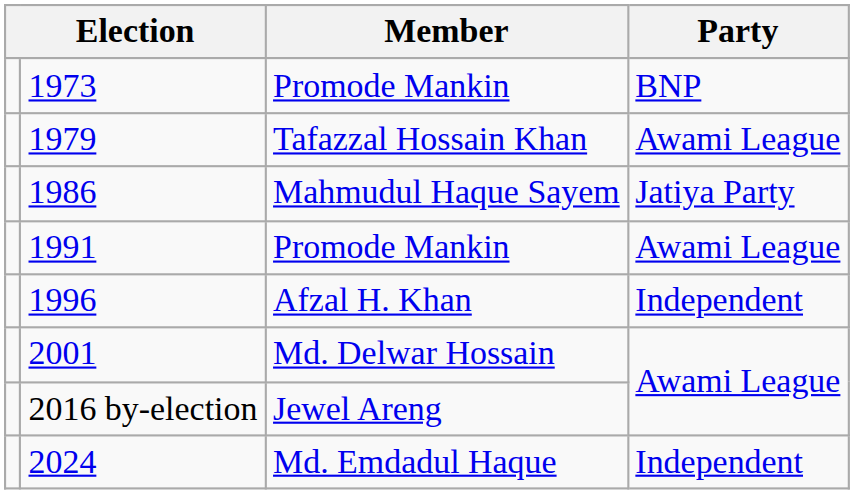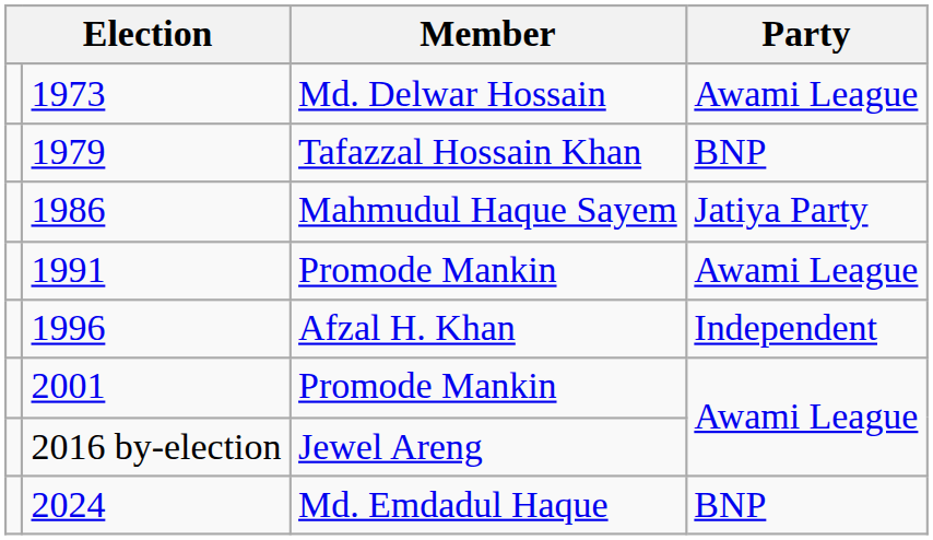1973 | Member: Promode Mankin -> Md. Delwar Hossain
1973 | Party: BNP -> Awami League
1979 | Party: Awami League -> BNP
2001 | Member: Md. Delwar Hossain -> Promode Mankin
2024 | Party: Independent -> BNP
